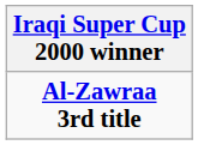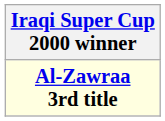row 2 | column 1: no background -> lightyellow background
